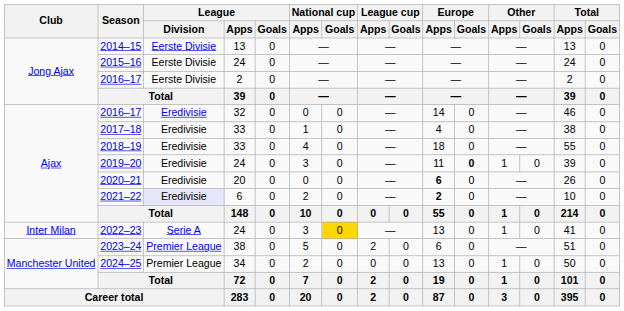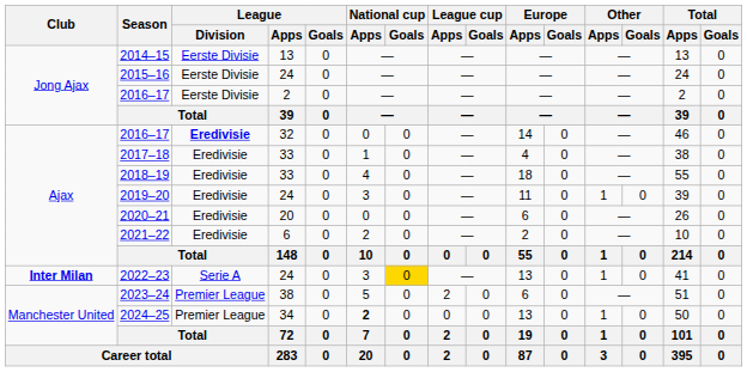2016–17 / 32 | League / Division: normal -> bold
2019–20 | Europe / Goals: bold -> normal
2020–21 | Europe / Apps: bold -> normal
2021–22 | League / Division: lavender background -> no background
2021–22 | Europe / Apps: bold -> normal
2022–23 | Club: normal -> bold
2024–25 | National cup / Apps: normal -> bold
